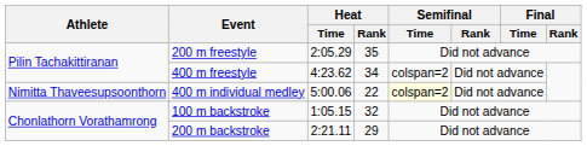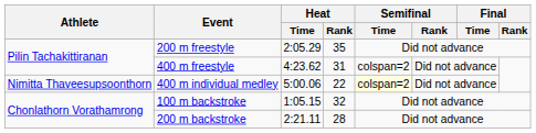400 m freestyle | Heat / Rank: 34 -> 31
200 m backstroke | Heat / Rank: 29 -> 28
